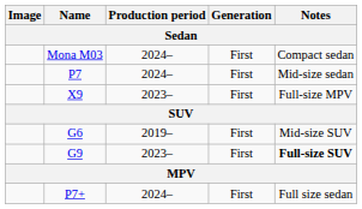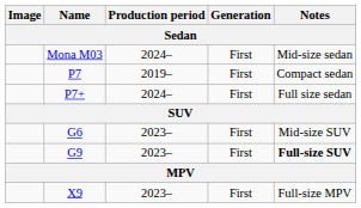Mona M03 | Notes: Compact sedan -> Mid-size sedan
P7 | Production period: 2024– -> 2019–
P7 | Notes: Mid-size sedan -> Compact sedan
rows swapped: P7+ <-> X9
G6 | Production period: 2019– -> 2023–
